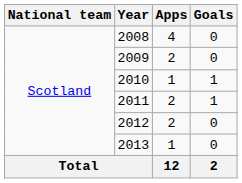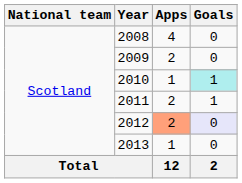2010 | Goals: no background -> paleturquoise background
2012 | Apps: no background -> lightsalmon background
2012 | Goals: no background -> lavender background
